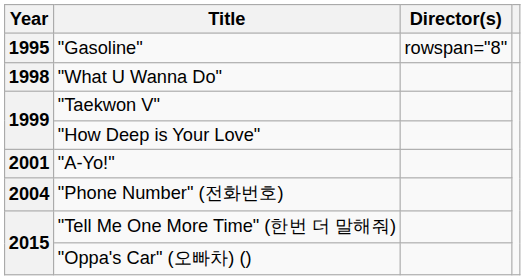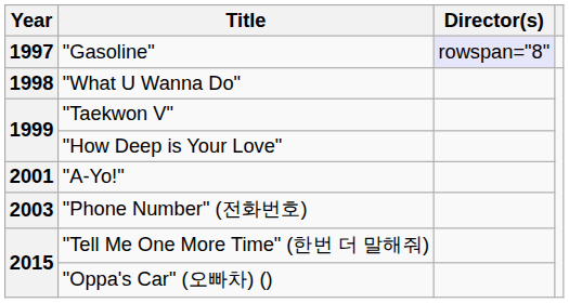"Gasoline" | Year: 1995 -> 1997
"Gasoline" | Director(s): no background -> lavender background
"Phone Number" (전화번호) | Year: 2004 -> 2003
